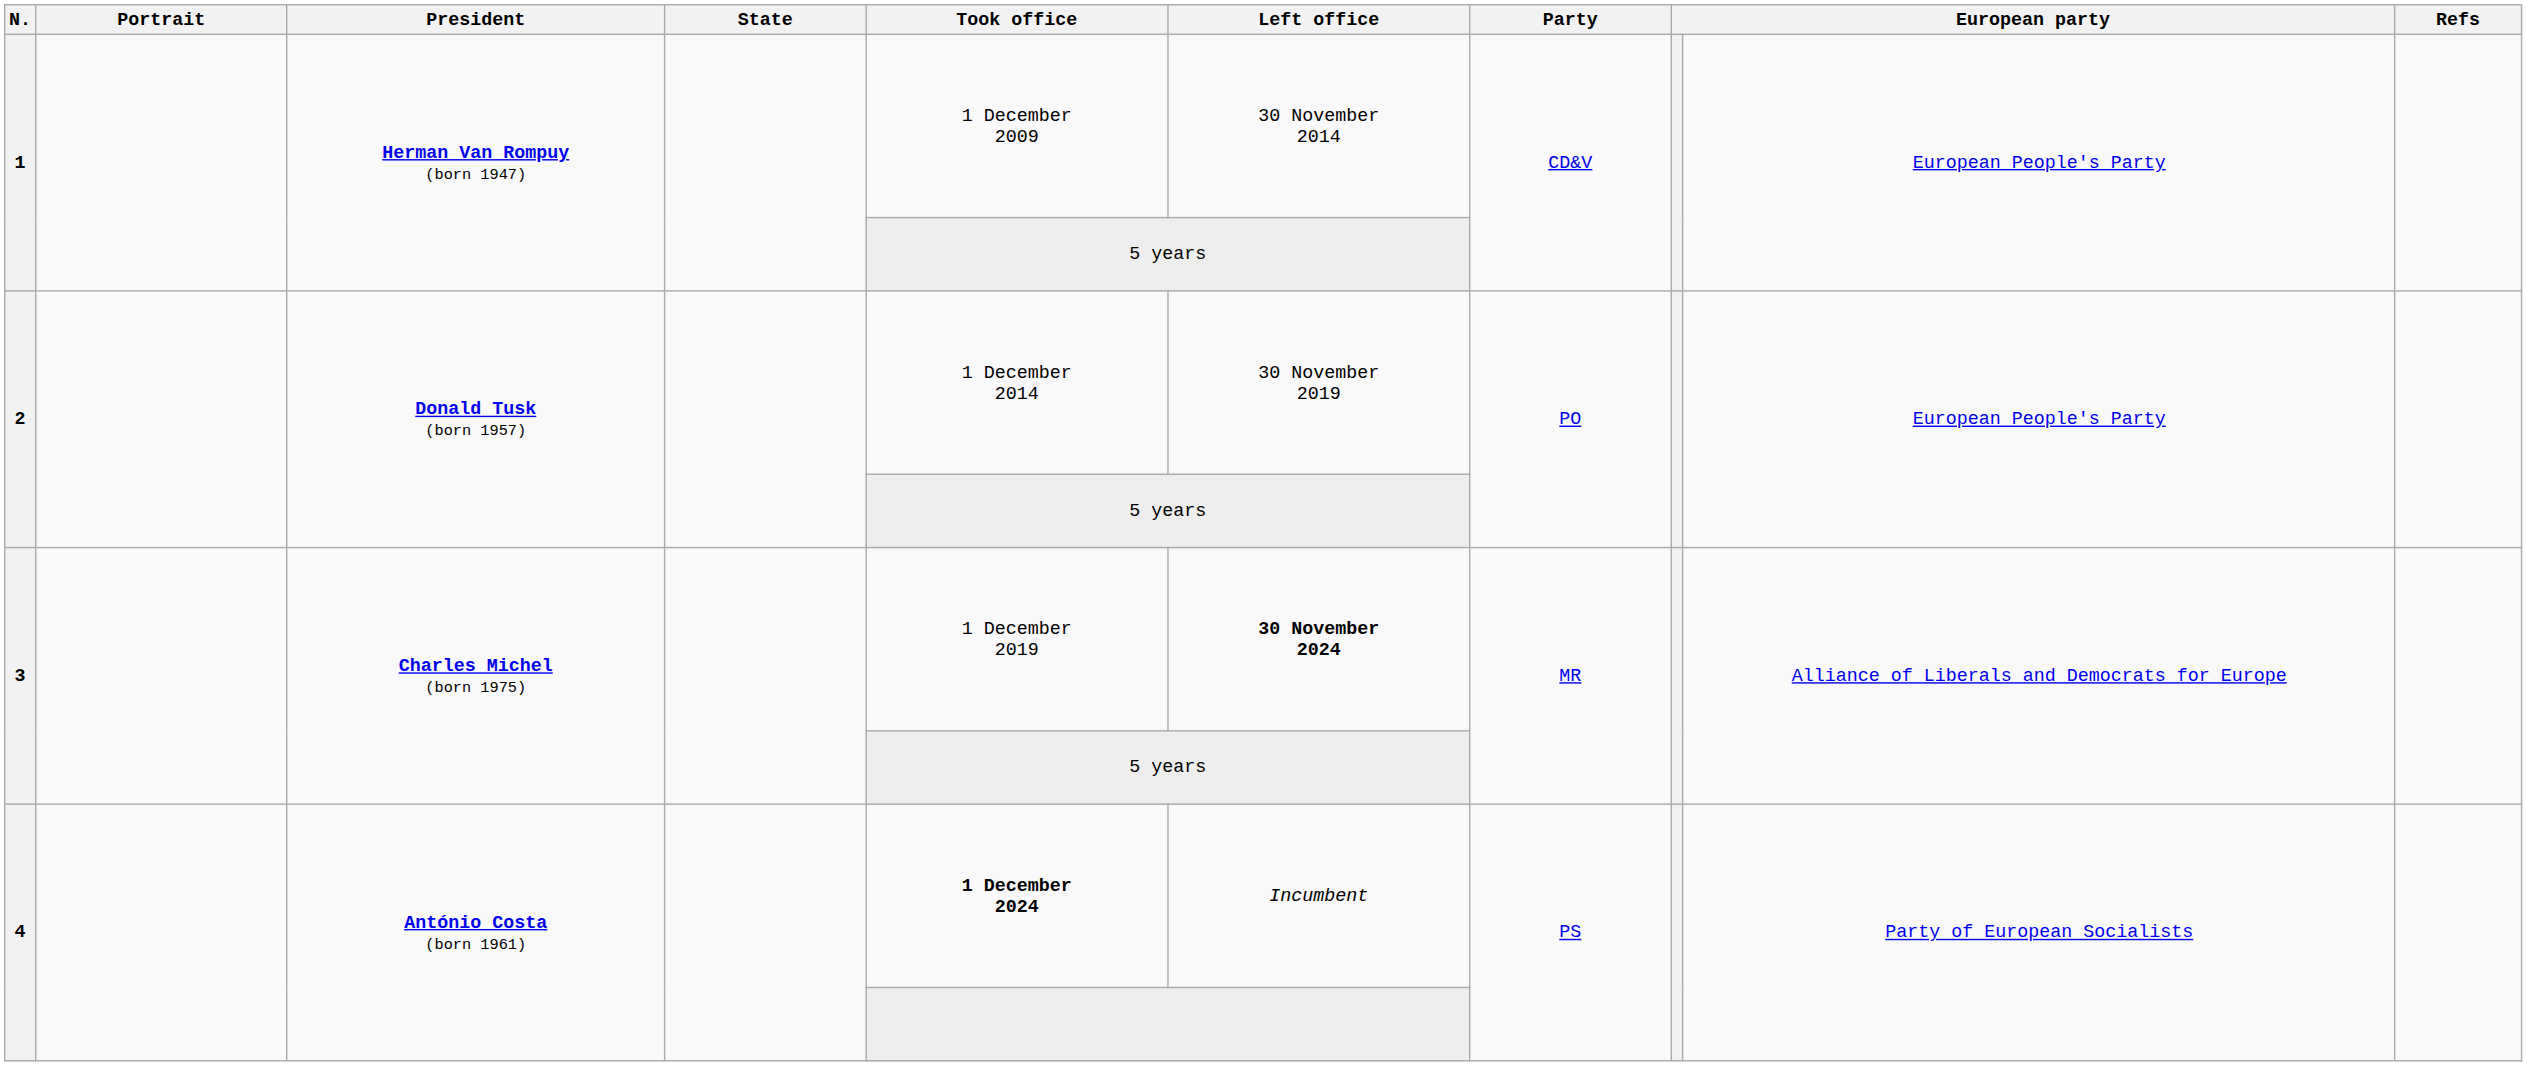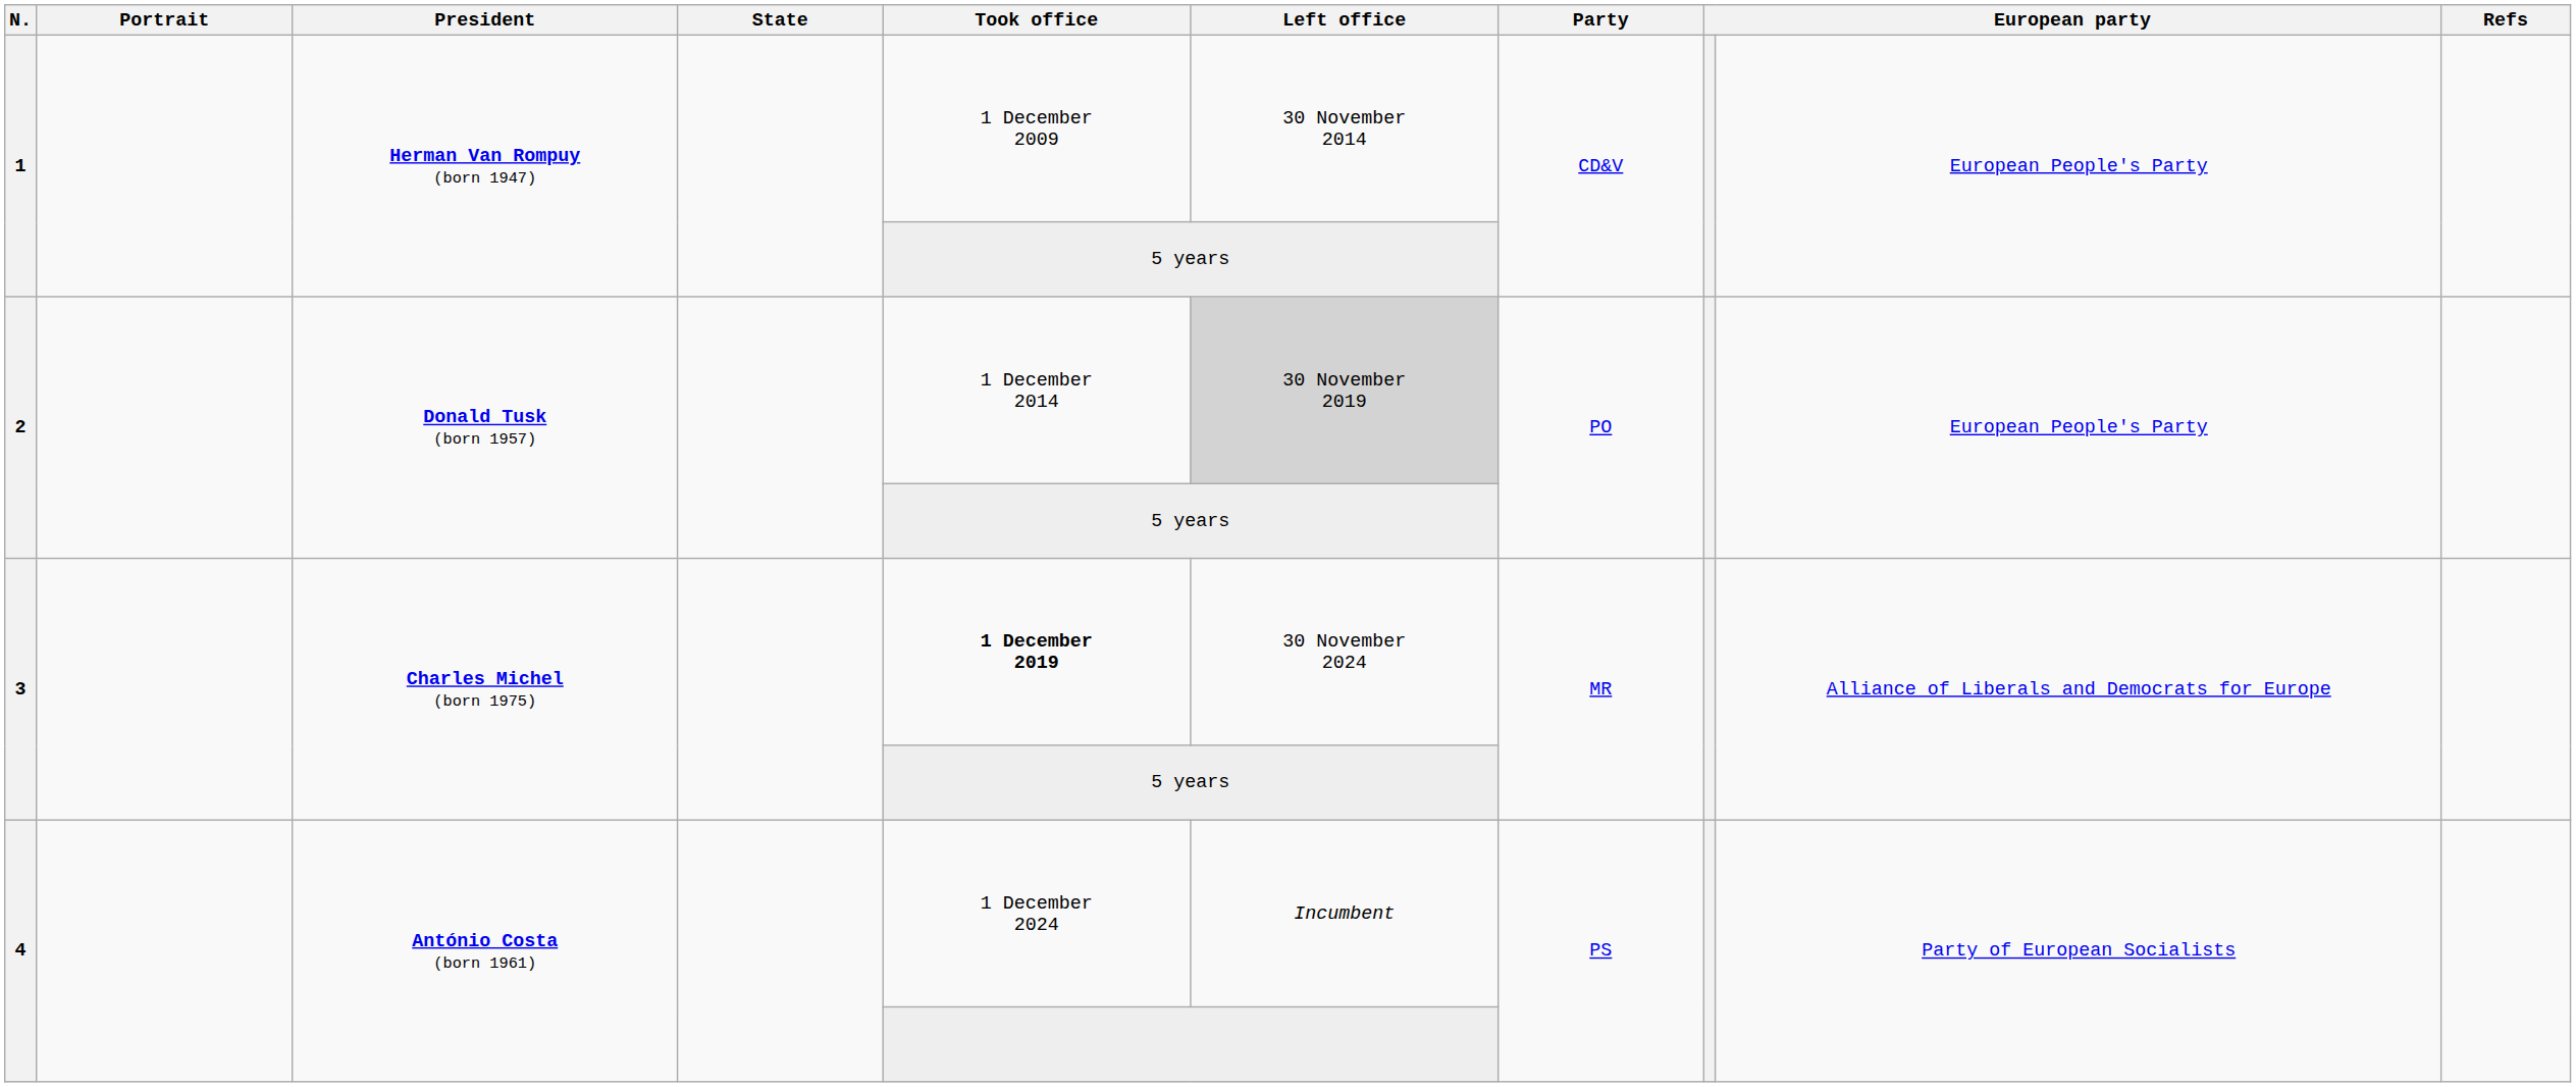row 4 | Left office: no background -> lightgrey background
row 6 | Took office: normal -> bold
row 6 | Left office: bold -> normal
row 8 | Took office: bold -> normal
